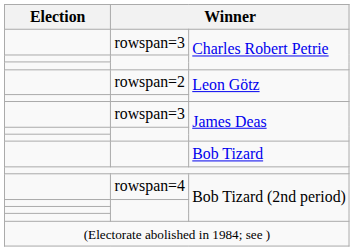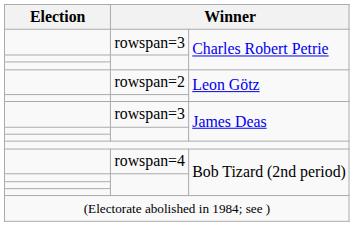- row: Bob Tizard
